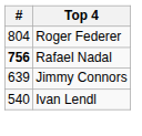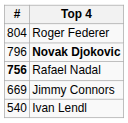+ row: 796 | Novak Djokovic
Jimmy Connors | #: 639 -> 669
